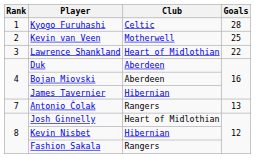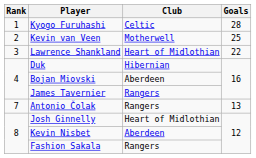Duk | Club: Aberdeen -> Hibernian
James Tavernier | Club: Hibernian -> Rangers
Kevin Nisbet | Club: Hibernian -> Aberdeen
